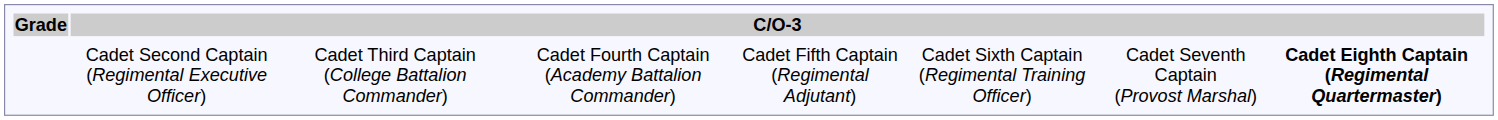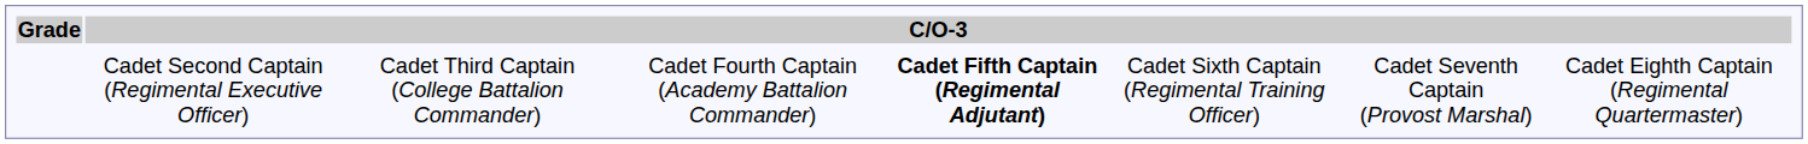Cadet Second Captain (Regimental Executive Officer) | column 5: normal -> bold
Cadet Second Captain (Regimental Executive Officer) | column 8: bold -> normal
